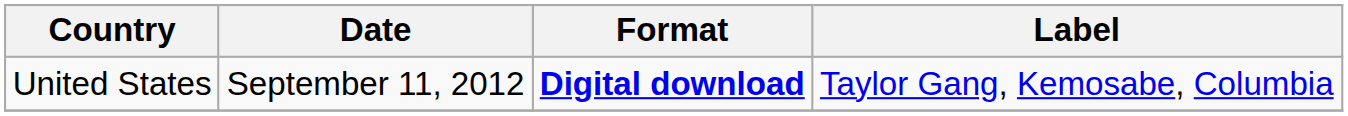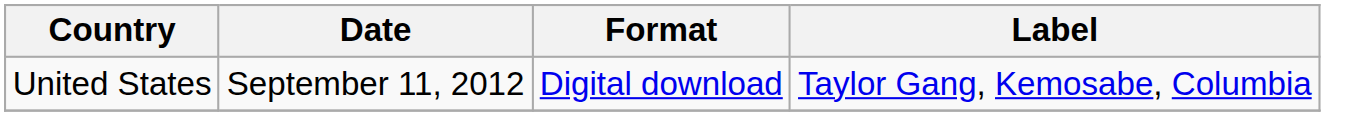United States | Format: bold -> normal
